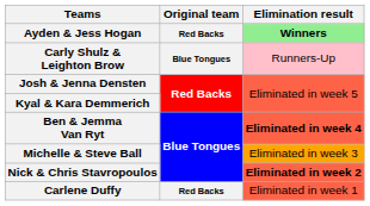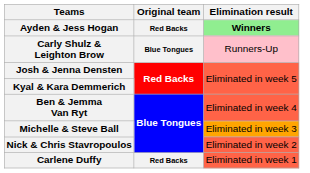Ben & Jemma Van Ryt | Elimination result: bold -> normal
Nick & Chris Stavropoulos | Elimination result: bold -> normal
